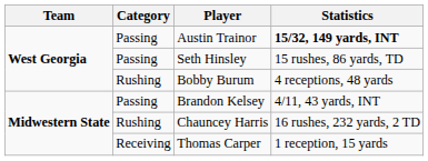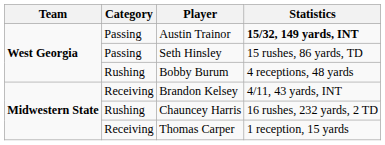Brandon Kelsey | Category: Passing -> Receiving
